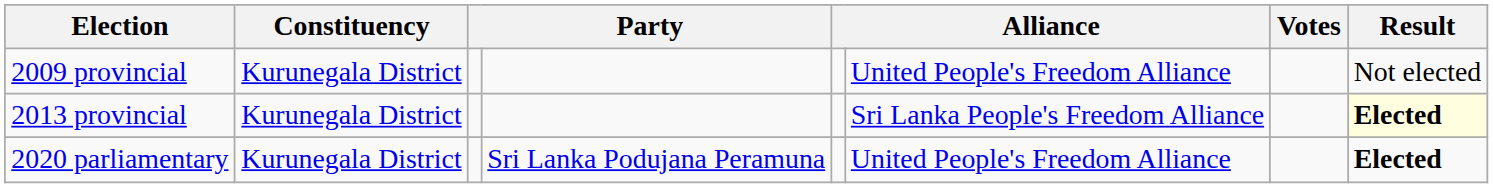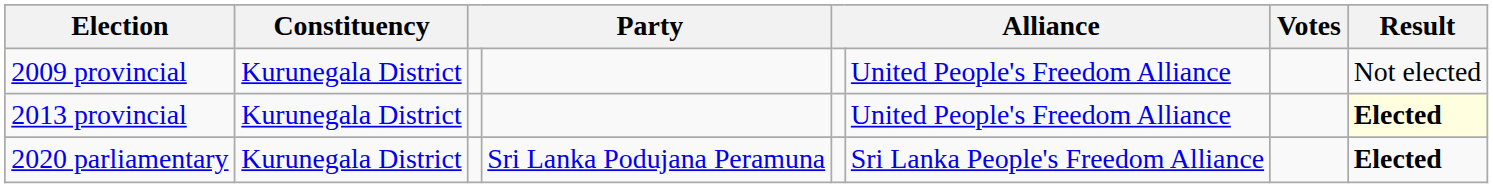2013 provincial | column 6: Sri Lanka People's Freedom Alliance -> United People's Freedom Alliance
2020 parliamentary | column 6: United People's Freedom Alliance -> Sri Lanka People's Freedom Alliance
